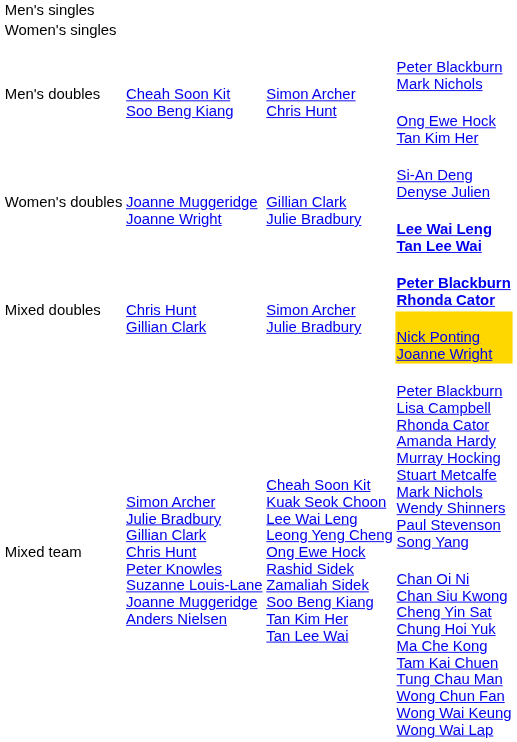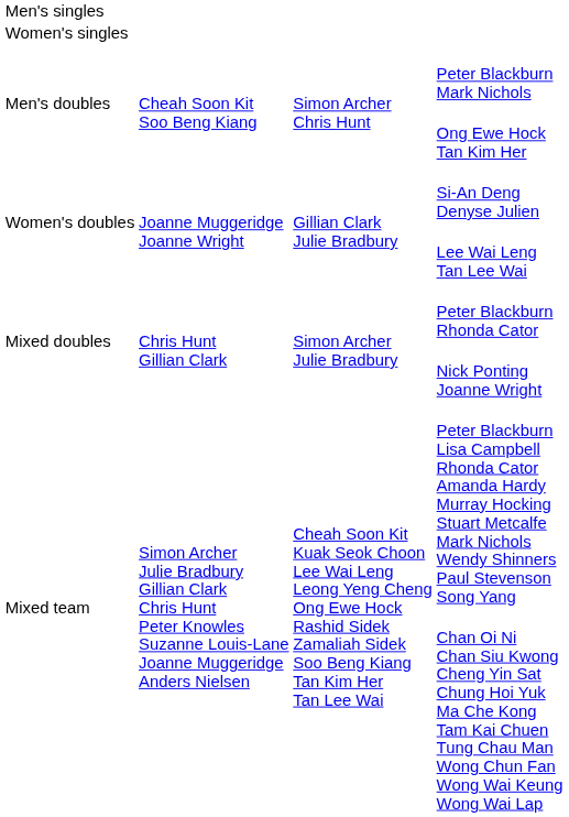Lee Wai Leng Tan Lee Wai | column 4: bold -> normal
Peter Blackburn Rhonda Cator | column 4: bold -> normal
Nick Ponting Joanne Wright | column 4: gold background -> no background
